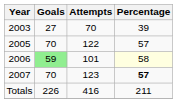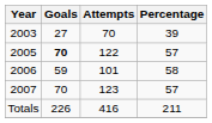2005 | Goals: normal -> bold
2006 | Goals: lightgreen background -> no background
2006 | Percentage: lightyellow background -> no background
2007 | Percentage: bold -> normal
